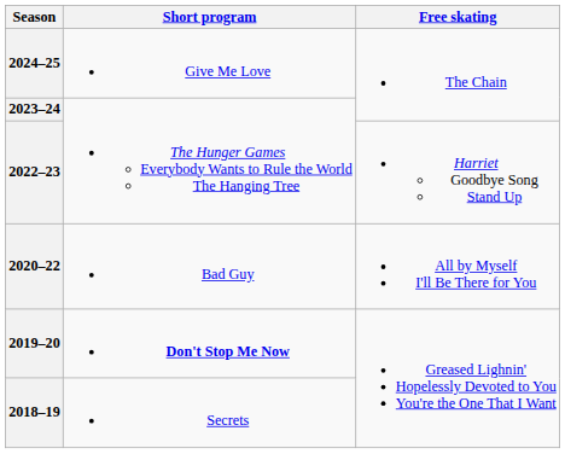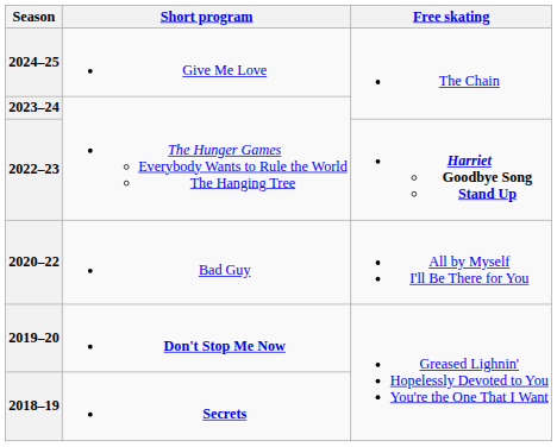2022–23 | Free skating: normal -> bold
2018–19 | Short program: normal -> bold
